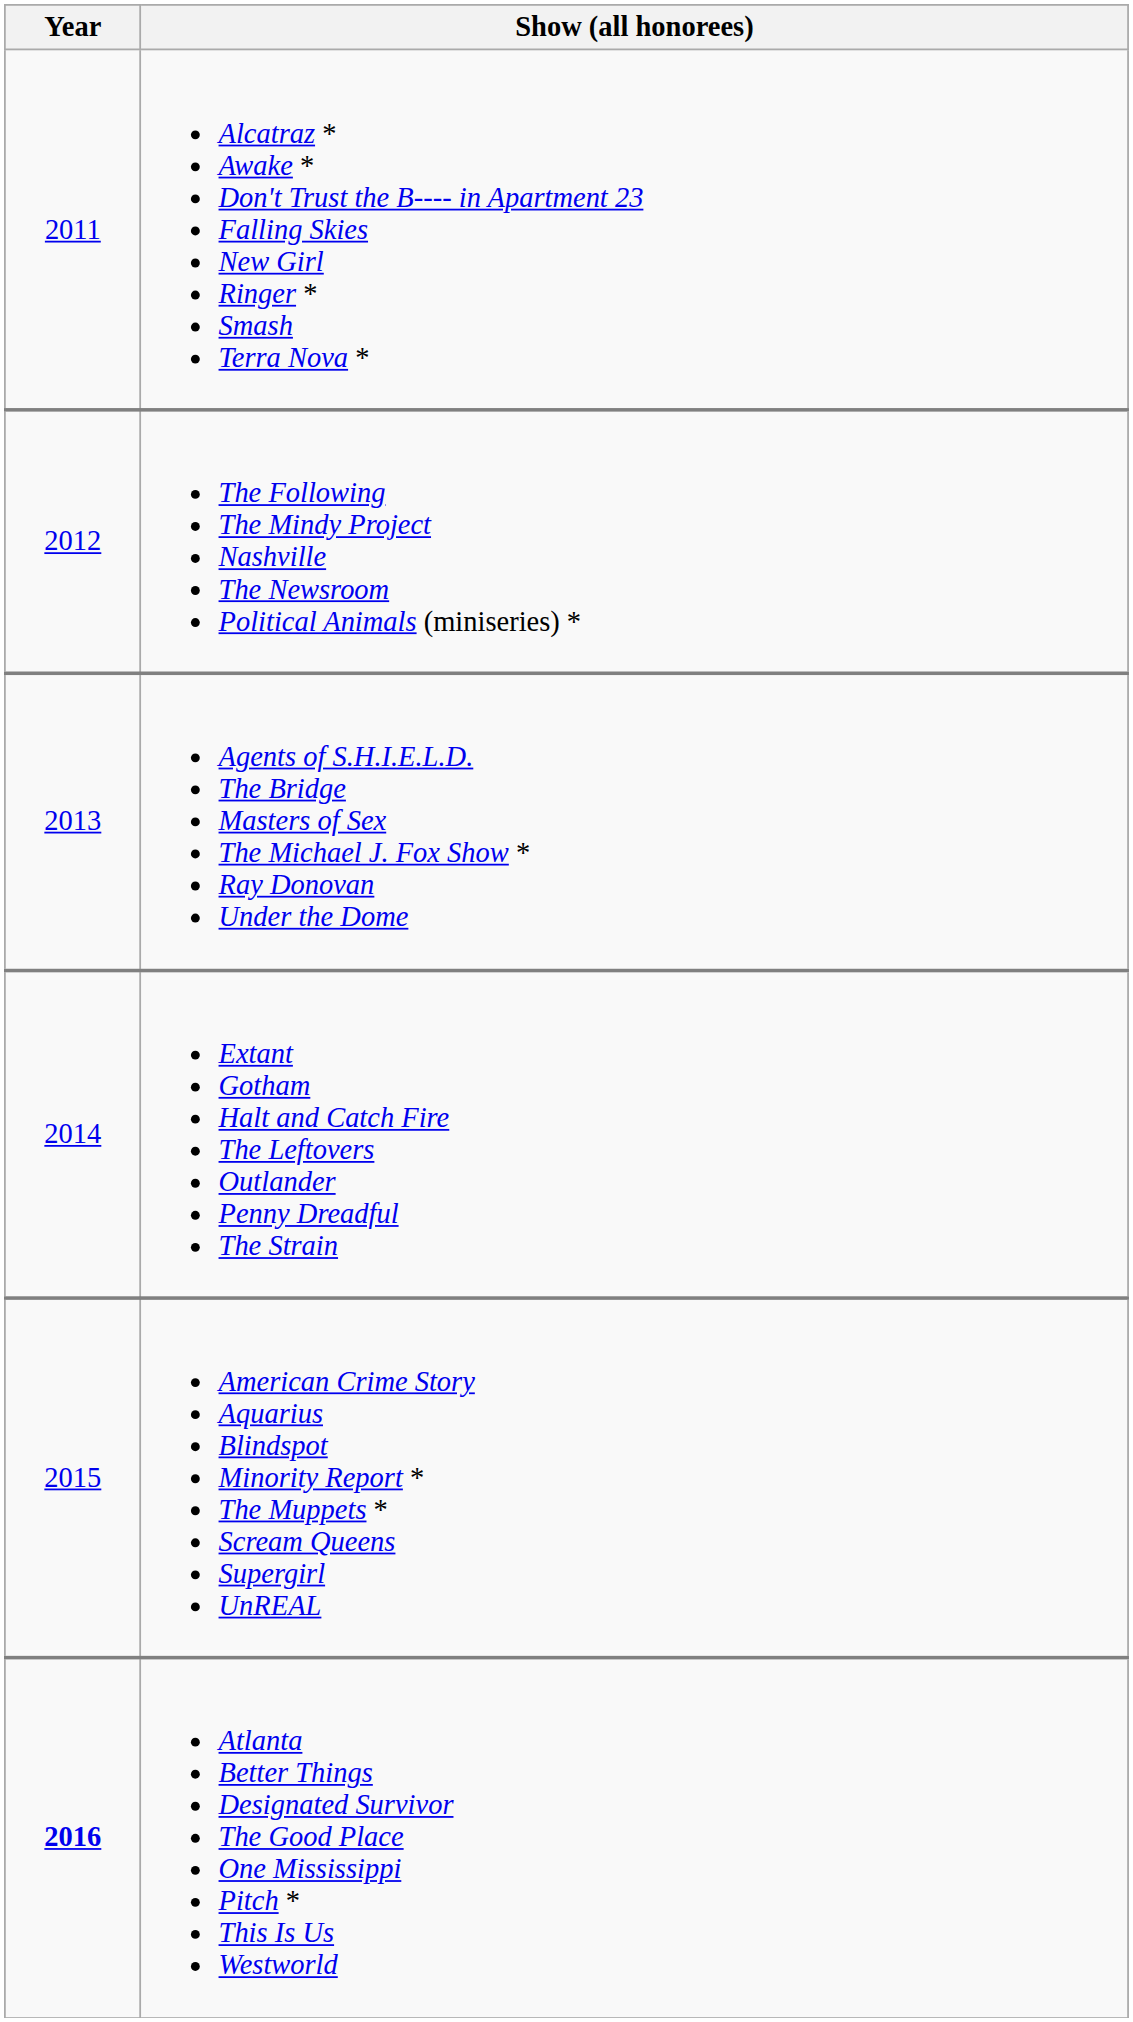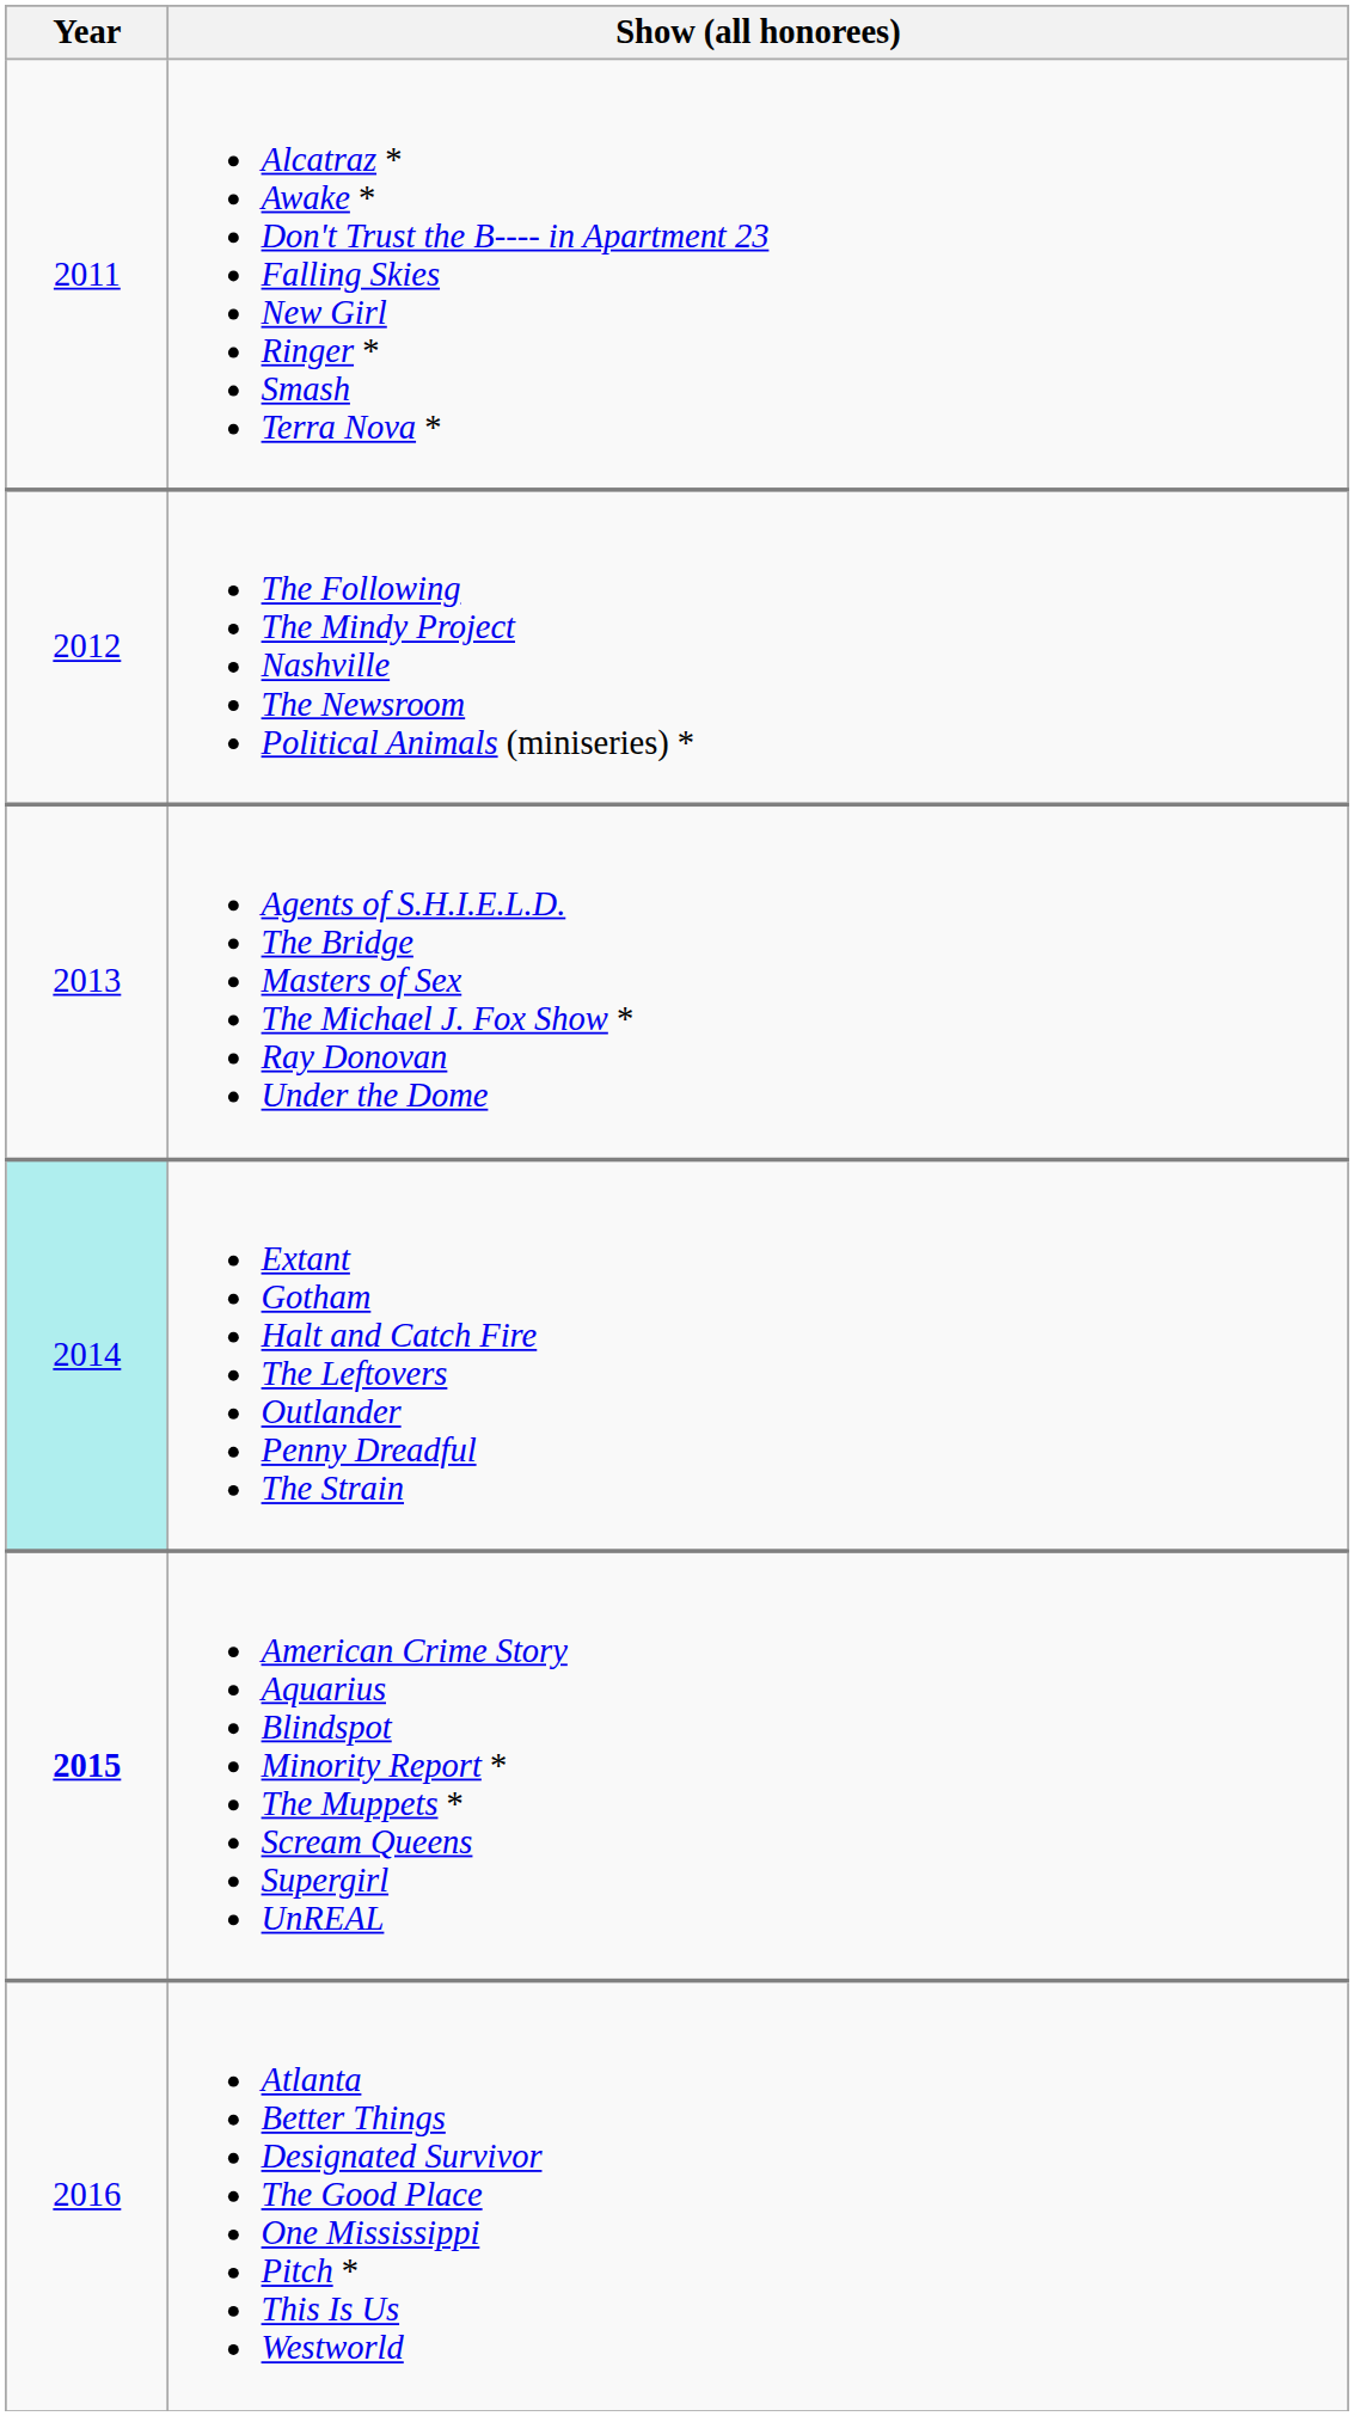row 5 | Year: no background -> paleturquoise background
row 6 | Year: normal -> bold
row 7 | Year: bold -> normal
